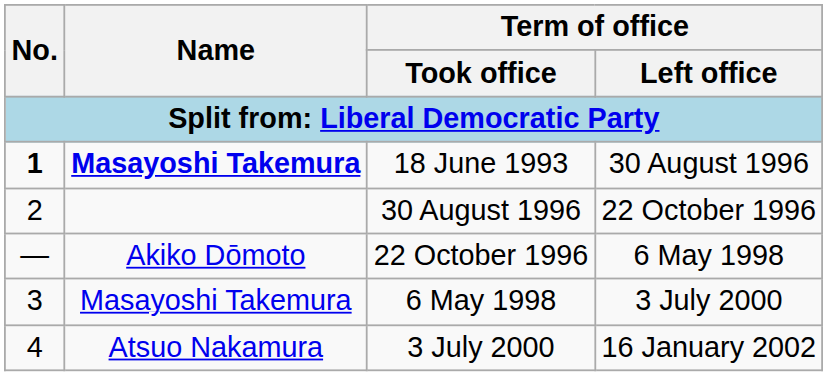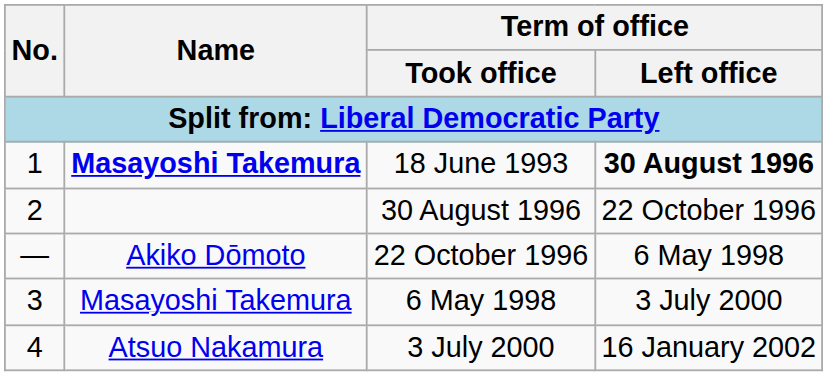18 June 1993 | No.: bold -> normal
18 June 1993 | Term of office / Left office: normal -> bold
